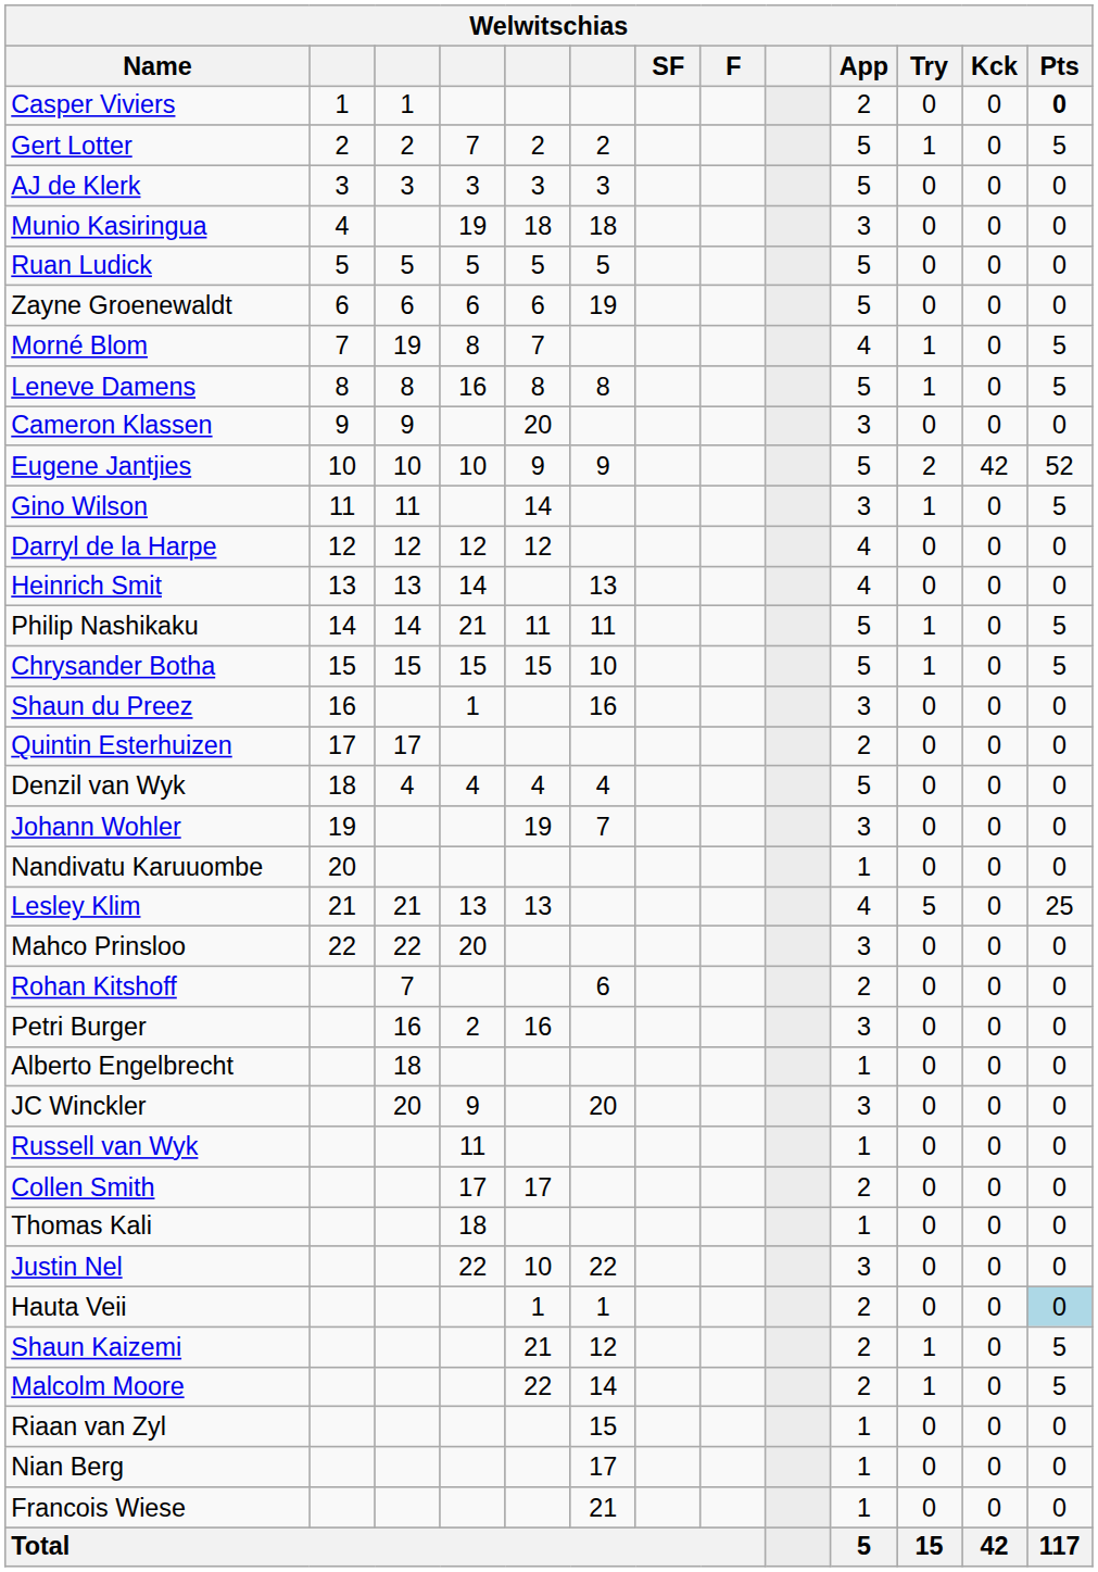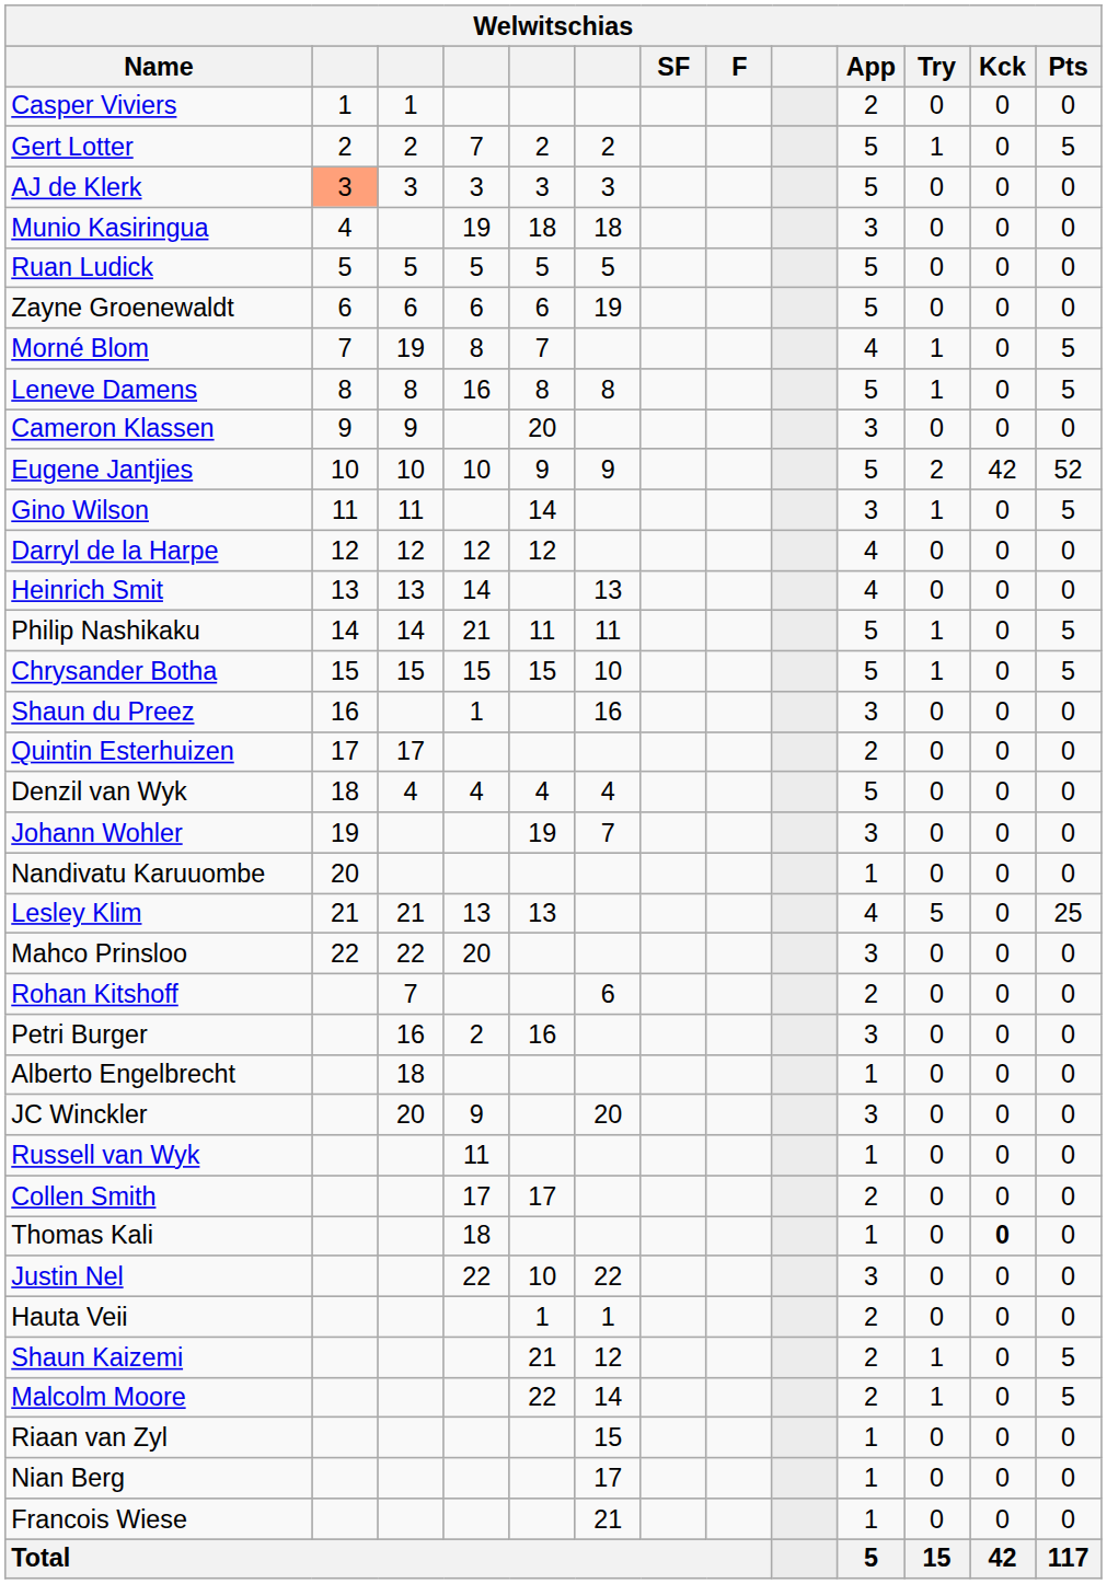Casper Viviers | Pts: bold -> normal
AJ de Klerk | column 2: no background -> lightsalmon background
Thomas Kali | Kck: normal -> bold
Hauta Veii | Pts: lightblue background -> no background
